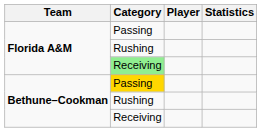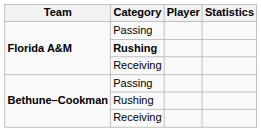Florida A&M / Rushing | Category: normal -> bold
Florida A&M / Receiving | Category: lightgreen background -> no background
Bethune–Cookman / Passing | Category: gold background -> no background
